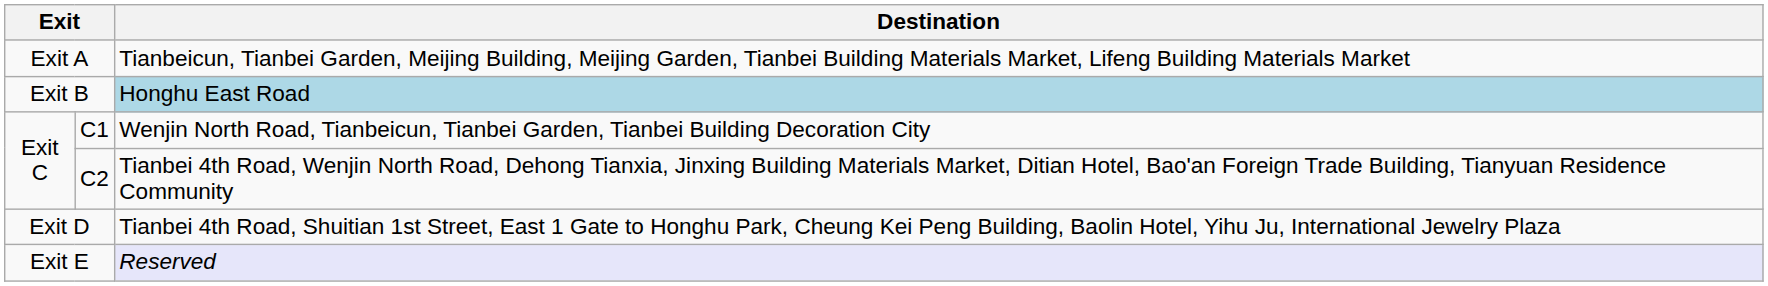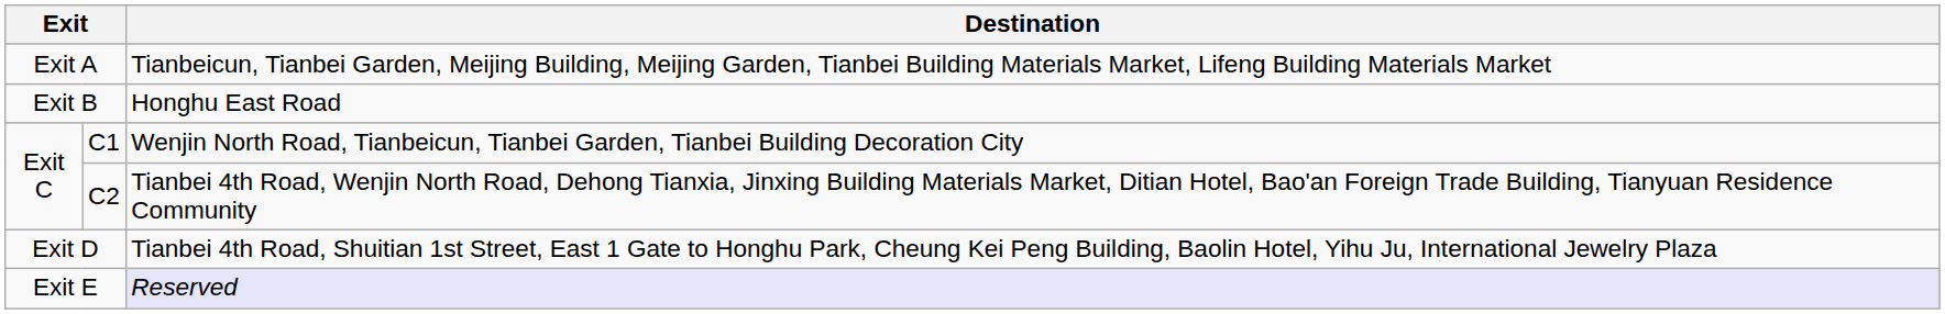Exit B | Destination: lightblue background -> no background
